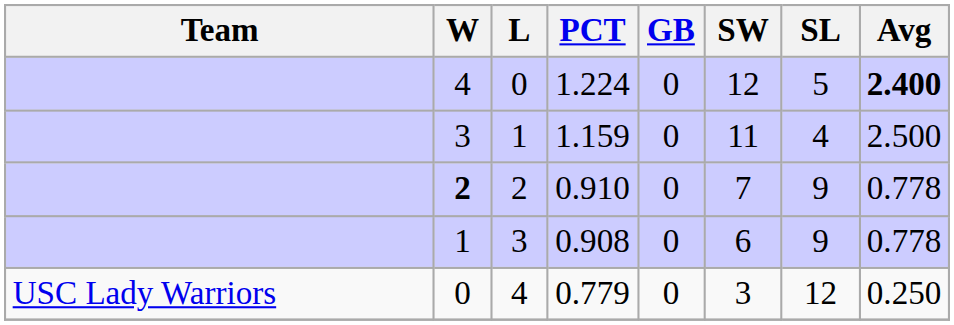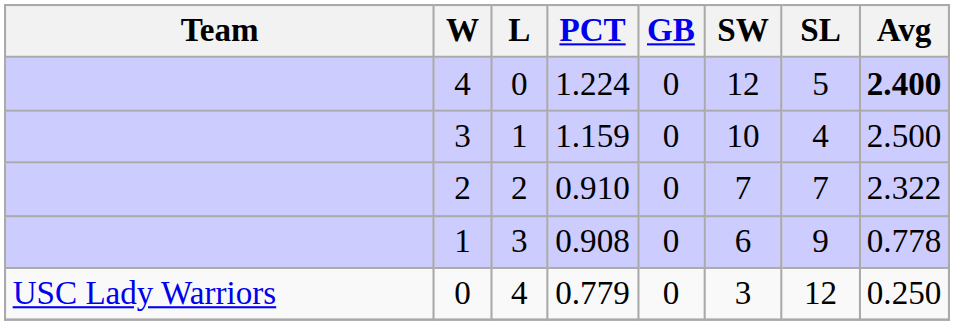row 3 | SW: 11 -> 10
row 4 | W: bold -> normal
row 4 | SL: 9 -> 7
row 4 | Avg: 0.778 -> 2.322
